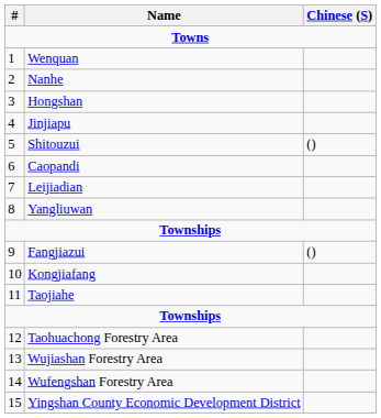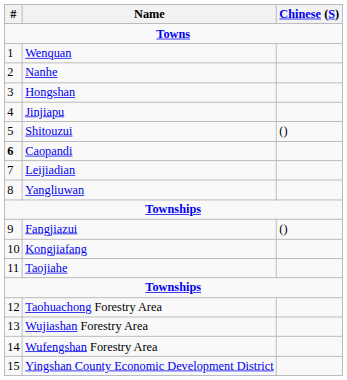Caopandi | #: normal -> bold
